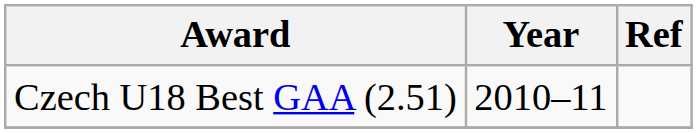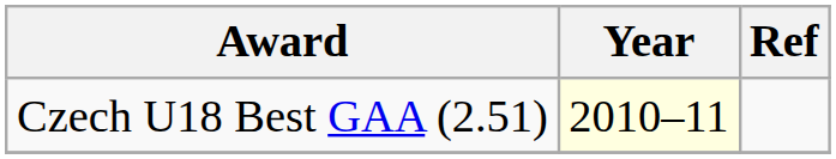Czech U18 Best GAA (2.51) | Year: no background -> lightyellow background
